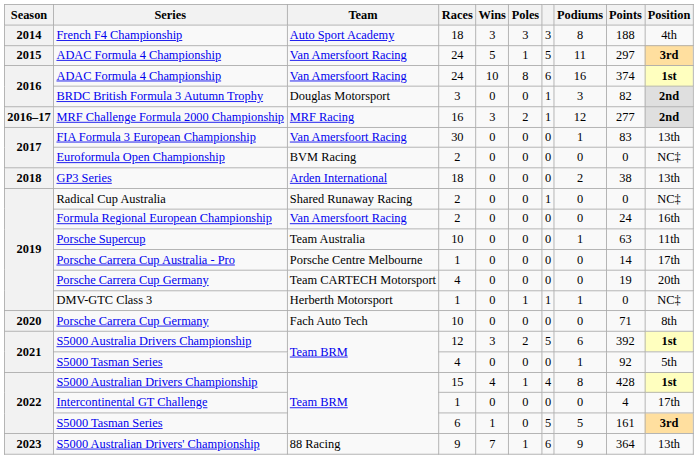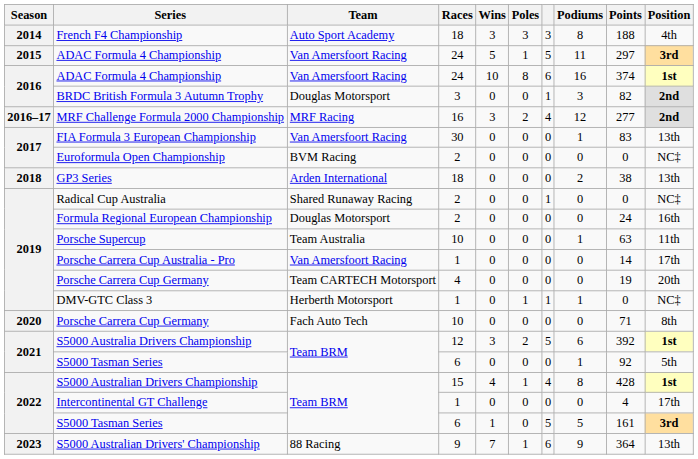MRF Challenge Formula 2000 Championship | column 7: 1 -> 4
Formula Regional European Championship | Team: Van Amersfoort Racing -> Douglas Motorsport
Porsche Carrera Cup Australia - Pro | Team: Porsche Centre Melbourne -> Van Amersfoort Racing
2021 / S5000 Tasman Series | Races: 4 -> 6
